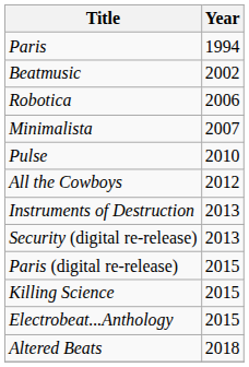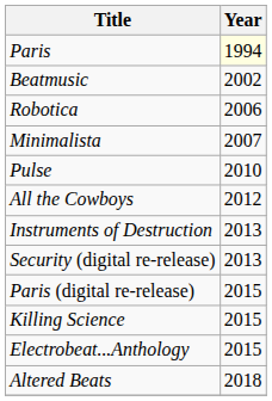Paris | Year: no background -> lightyellow background
